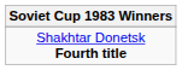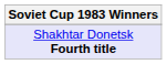row 2 | column 1: no background -> lavender background
